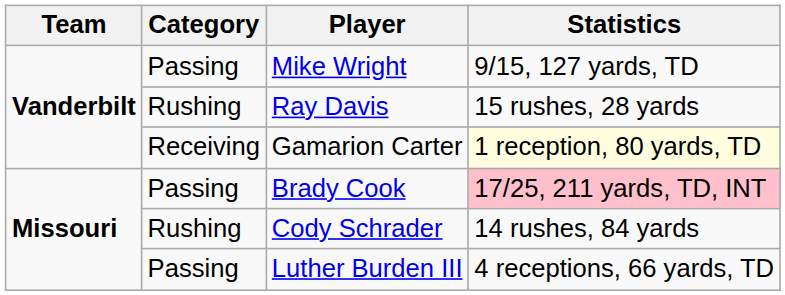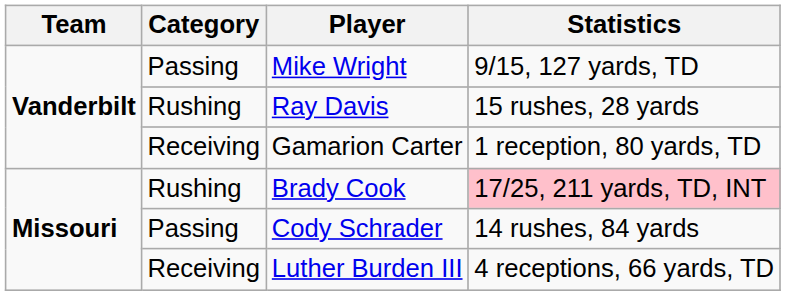Gamarion Carter | Statistics: lightyellow background -> no background
Brady Cook | Category: Passing -> Rushing
Cody Schrader | Category: Rushing -> Passing
Luther Burden III | Category: Passing -> Receiving
